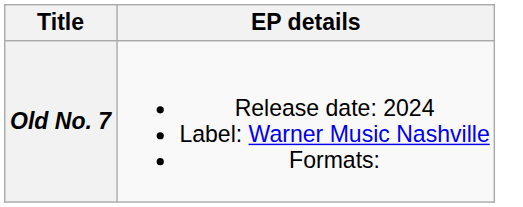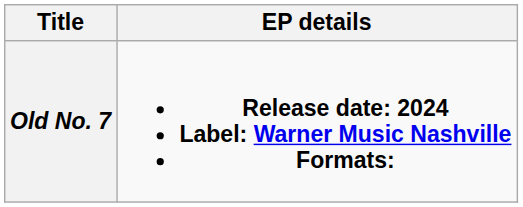Old No. 7 | EP details: normal -> bold
